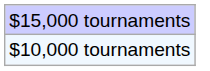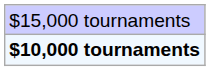row 2 | column 1: normal -> bold
